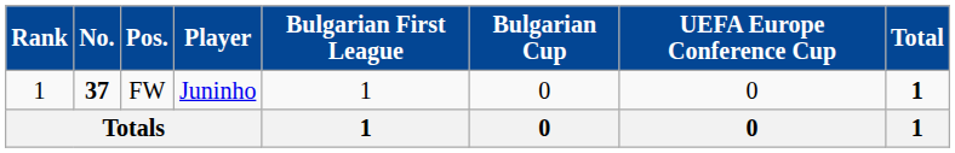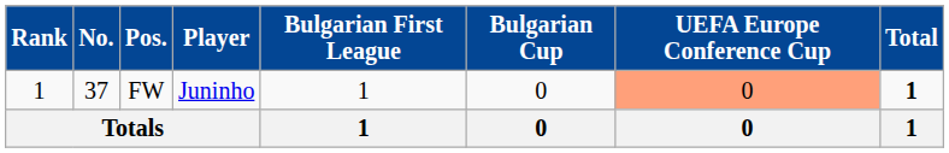FW | No.: bold -> normal
FW | UEFA Europe Conference Cup: no background -> lightsalmon background
